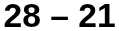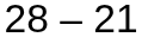row 1 | column 1: bold -> normal
